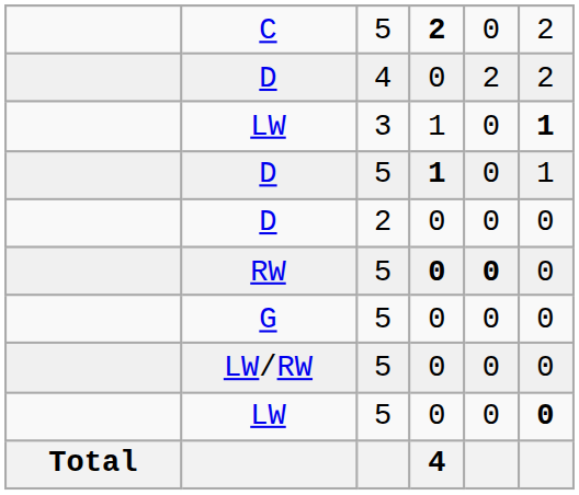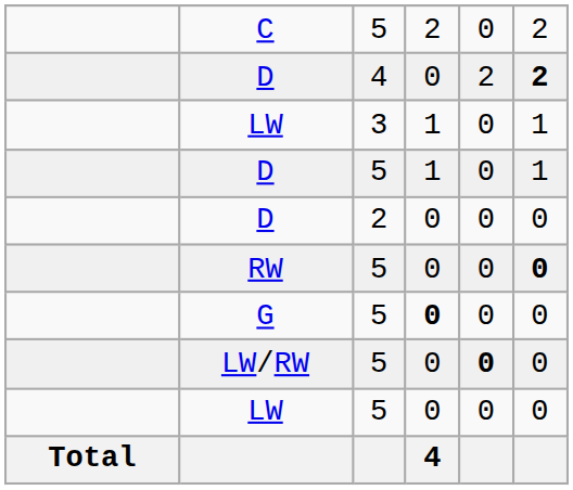C | column 4: bold -> normal
D / 4 | column 6: normal -> bold
LW / 3 | column 6: bold -> normal
D / 5 | column 4: bold -> normal
RW | column 4: bold -> normal
RW | column 5: bold -> normal
RW | column 6: normal -> bold
G | column 4: normal -> bold
LW/RW | column 5: normal -> bold
LW / 5 | column 6: bold -> normal
